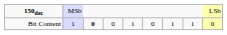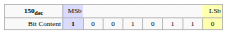Bit Content | column 2: normal -> bold
Bit Content | column 3: bold -> normal
